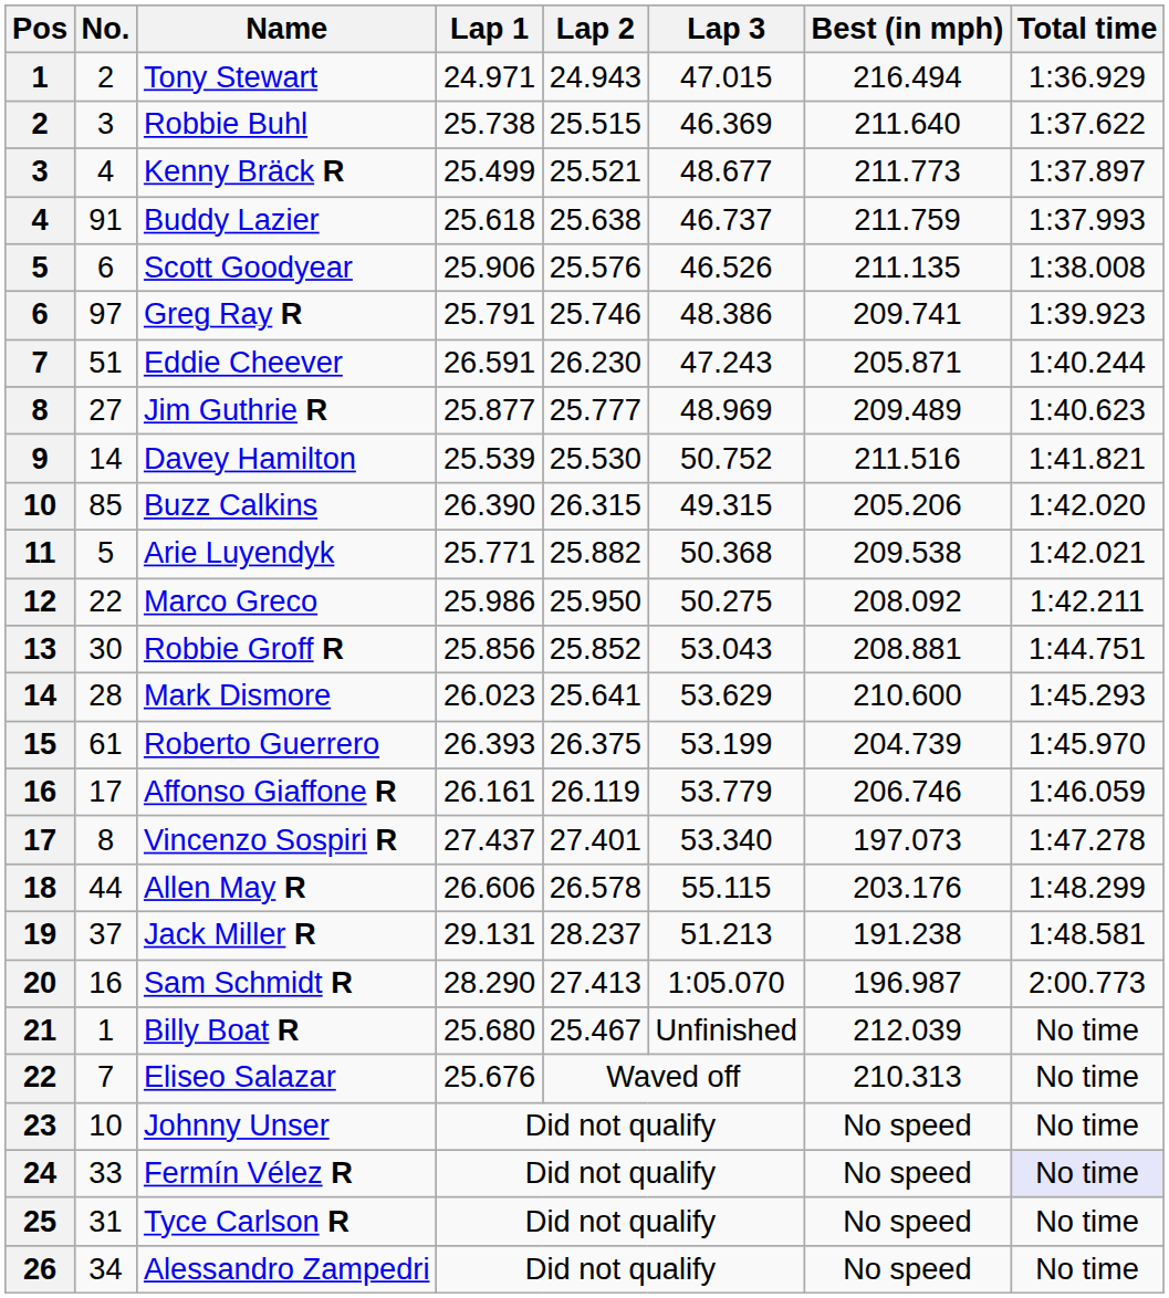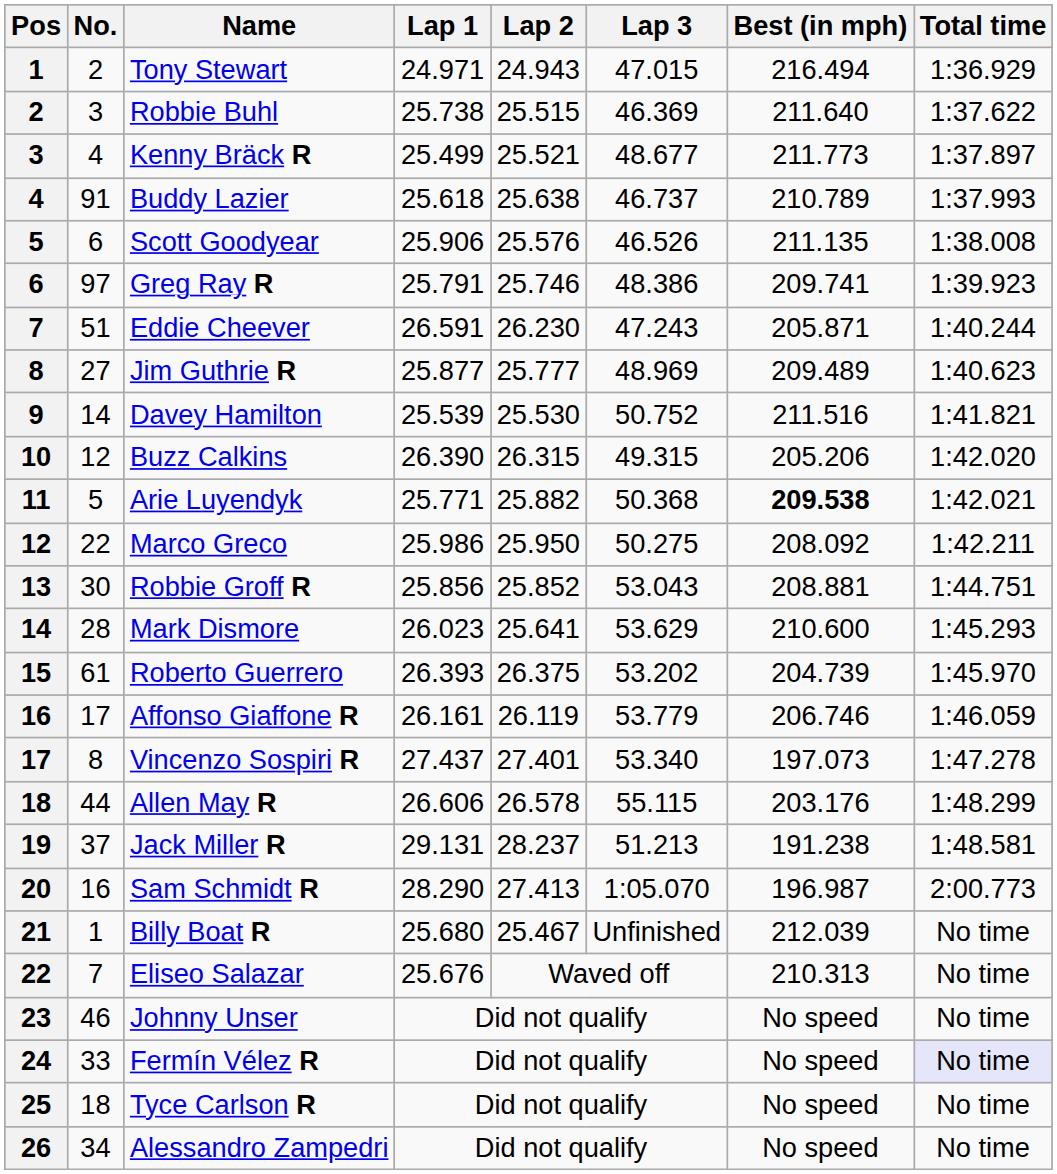Buddy Lazier | Best (in mph): 211.759 -> 210.789
Buzz Calkins | No.: 85 -> 12
Arie Luyendyk | Best (in mph): normal -> bold
Roberto Guerrero | Lap 3: 53.199 -> 53.202
Johnny Unser | No.: 10 -> 46
Tyce Carlson R | No.: 31 -> 18
